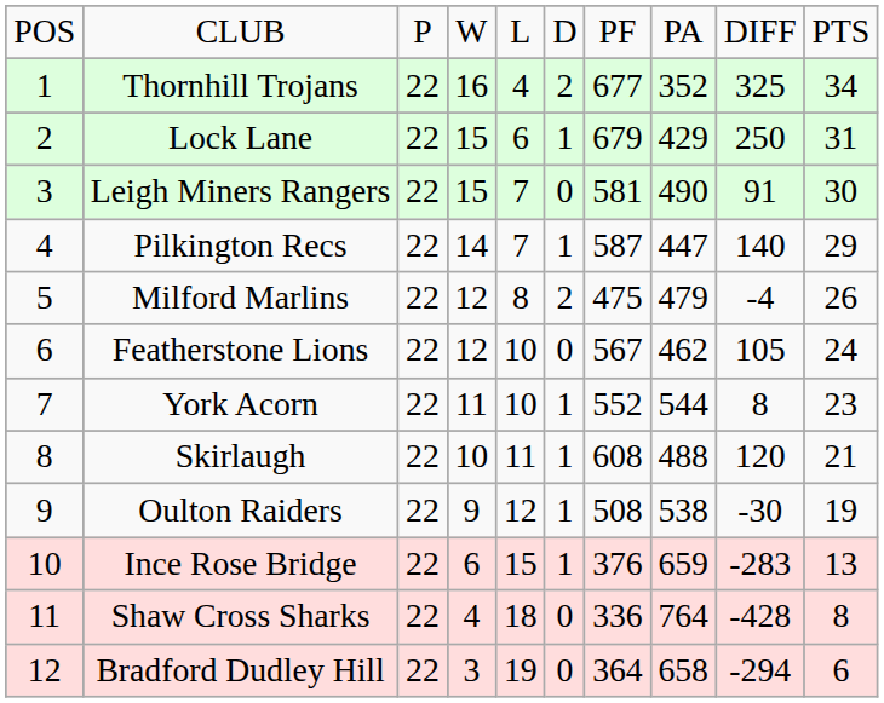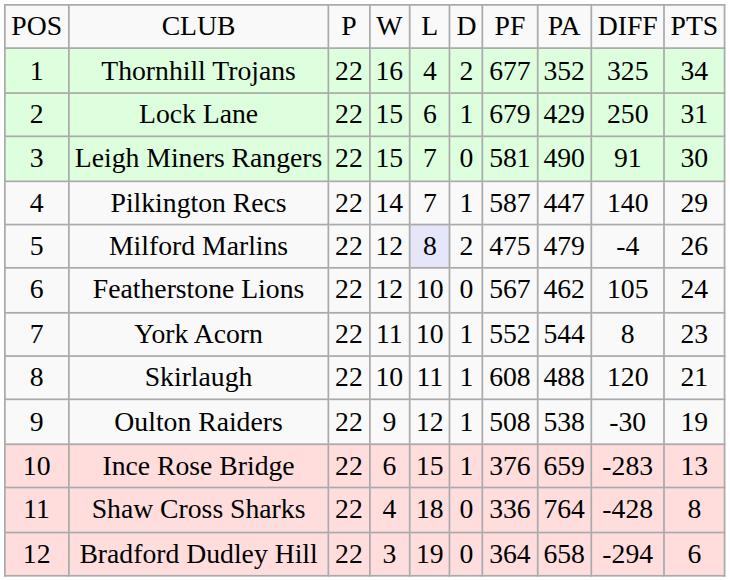Milford Marlins | column 5: no background -> lavender background
